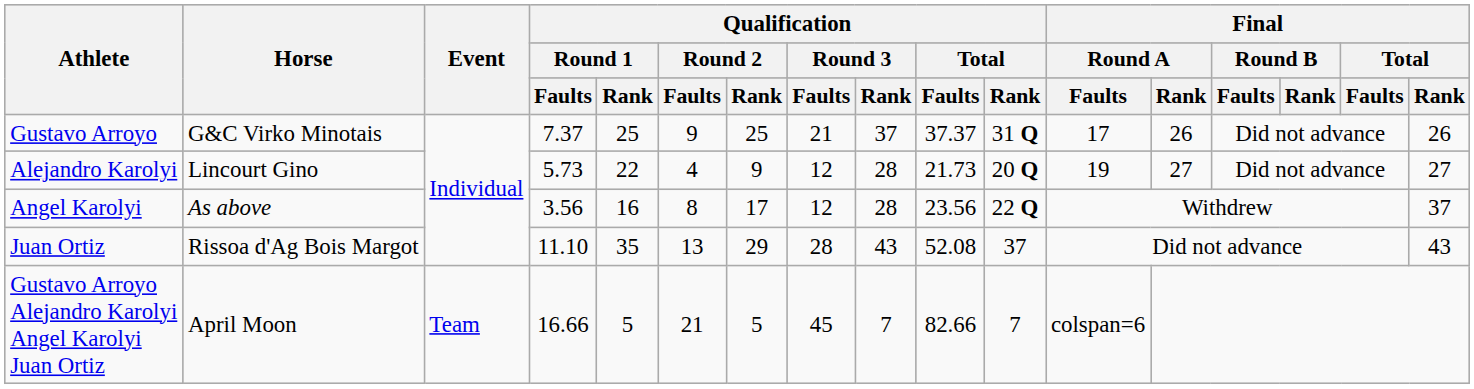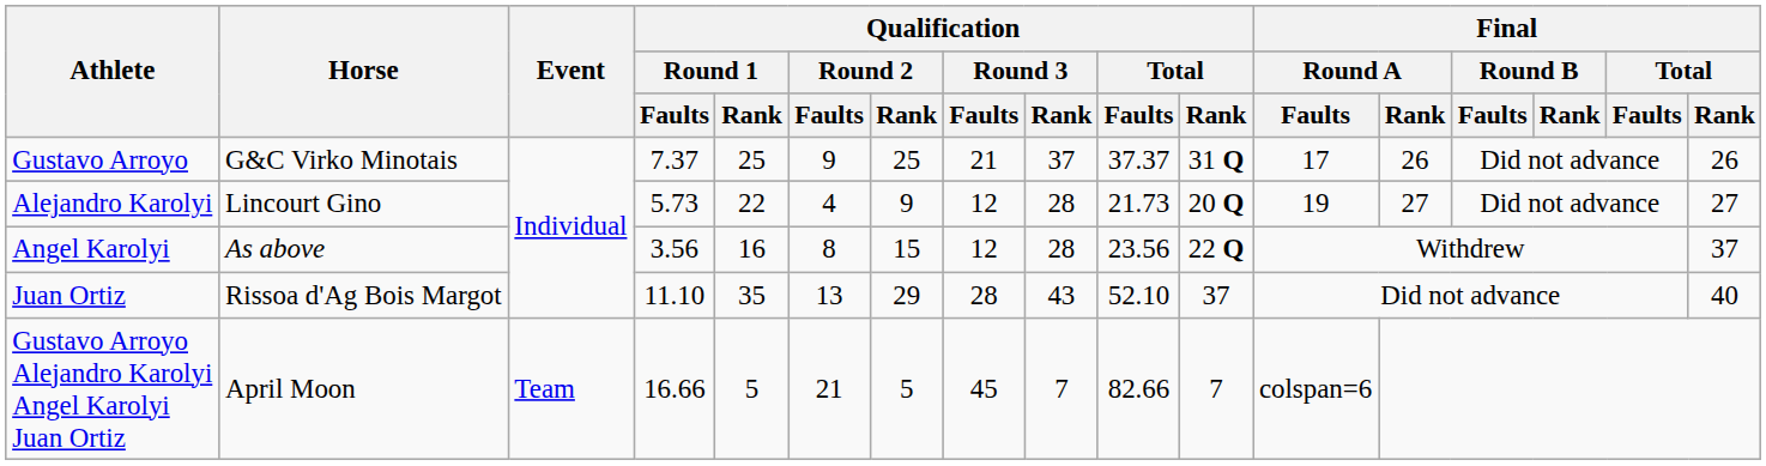Angel Karolyi | Qualification / Round 2 / Rank: 17 -> 15
Juan Ortiz | Qualification / Total / Faults: 52.08 -> 52.10
Juan Ortiz | Final / Total / Rank: 43 -> 40
